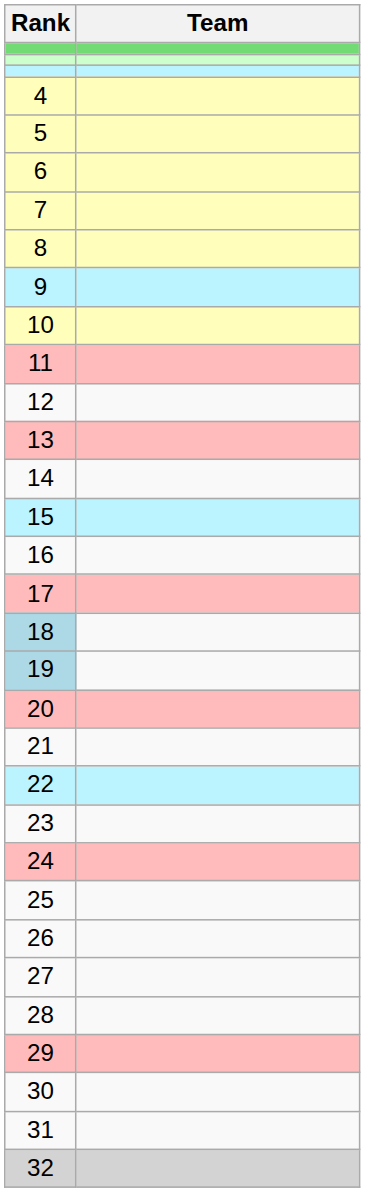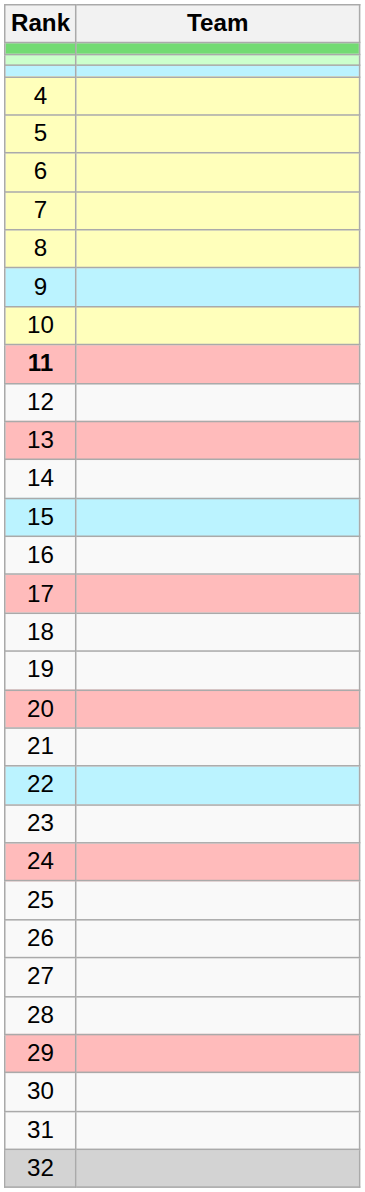row 12 | Rank: normal -> bold
row 19 | Rank: lightblue background -> no background
row 20 | Rank: lightblue background -> no background
